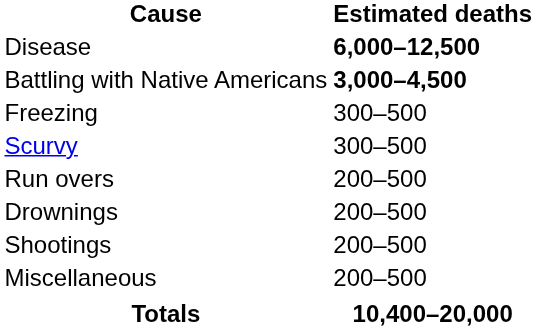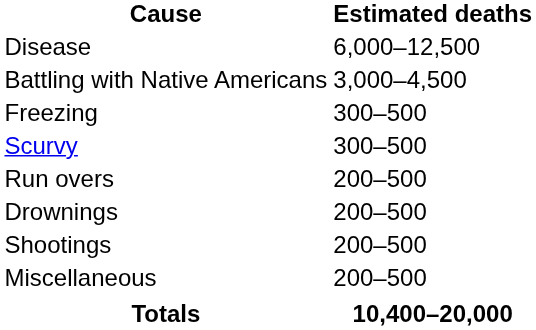Disease | Estimated deaths: bold -> normal
Battling with Native Americans | Estimated deaths: bold -> normal
